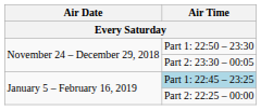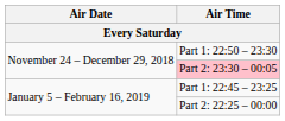Part 2: 23:30 – 00:05 | Air Time: no background -> pink background
Part 1: 22:45 – 23:25 | Air Time: lightblue background -> no background
